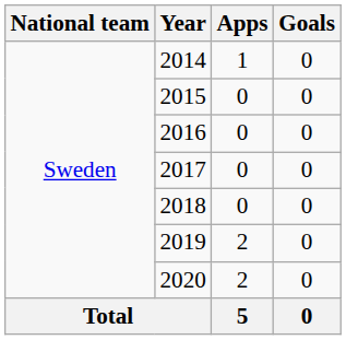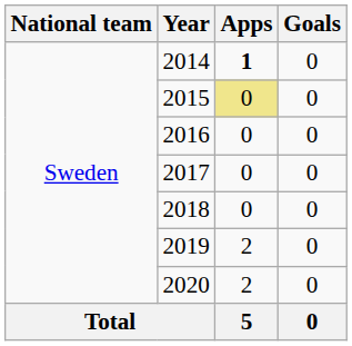2014 | Apps: normal -> bold
2015 | Apps: no background -> khaki background
